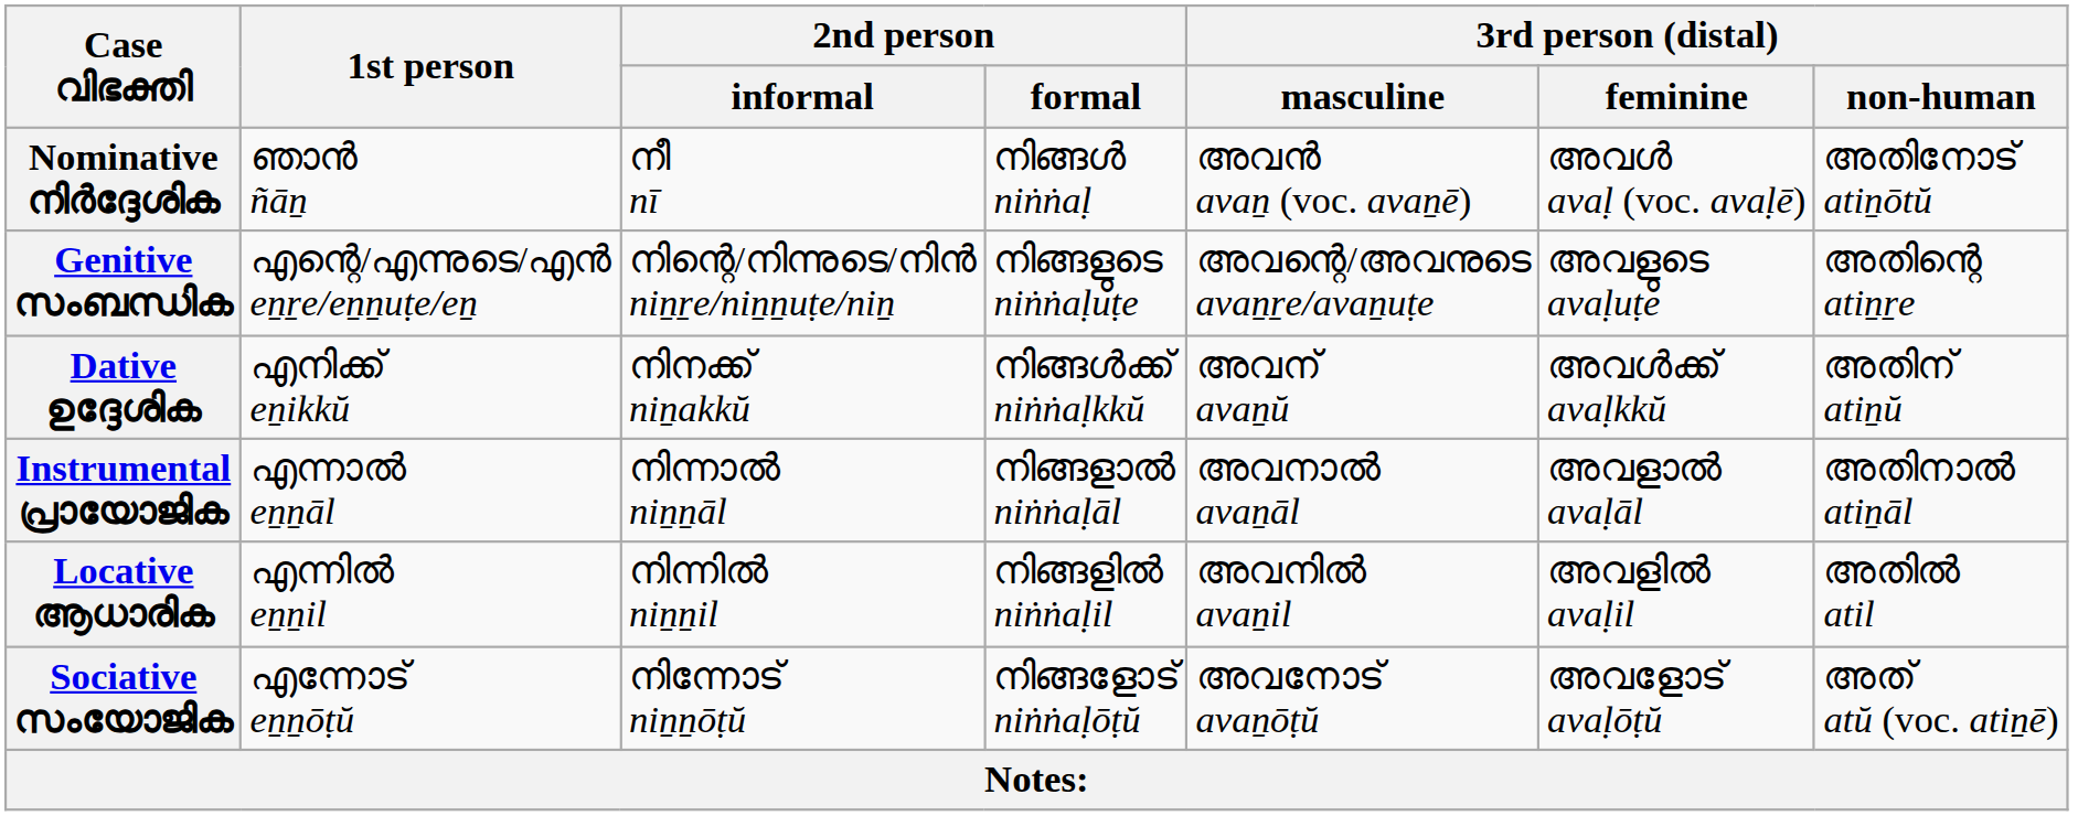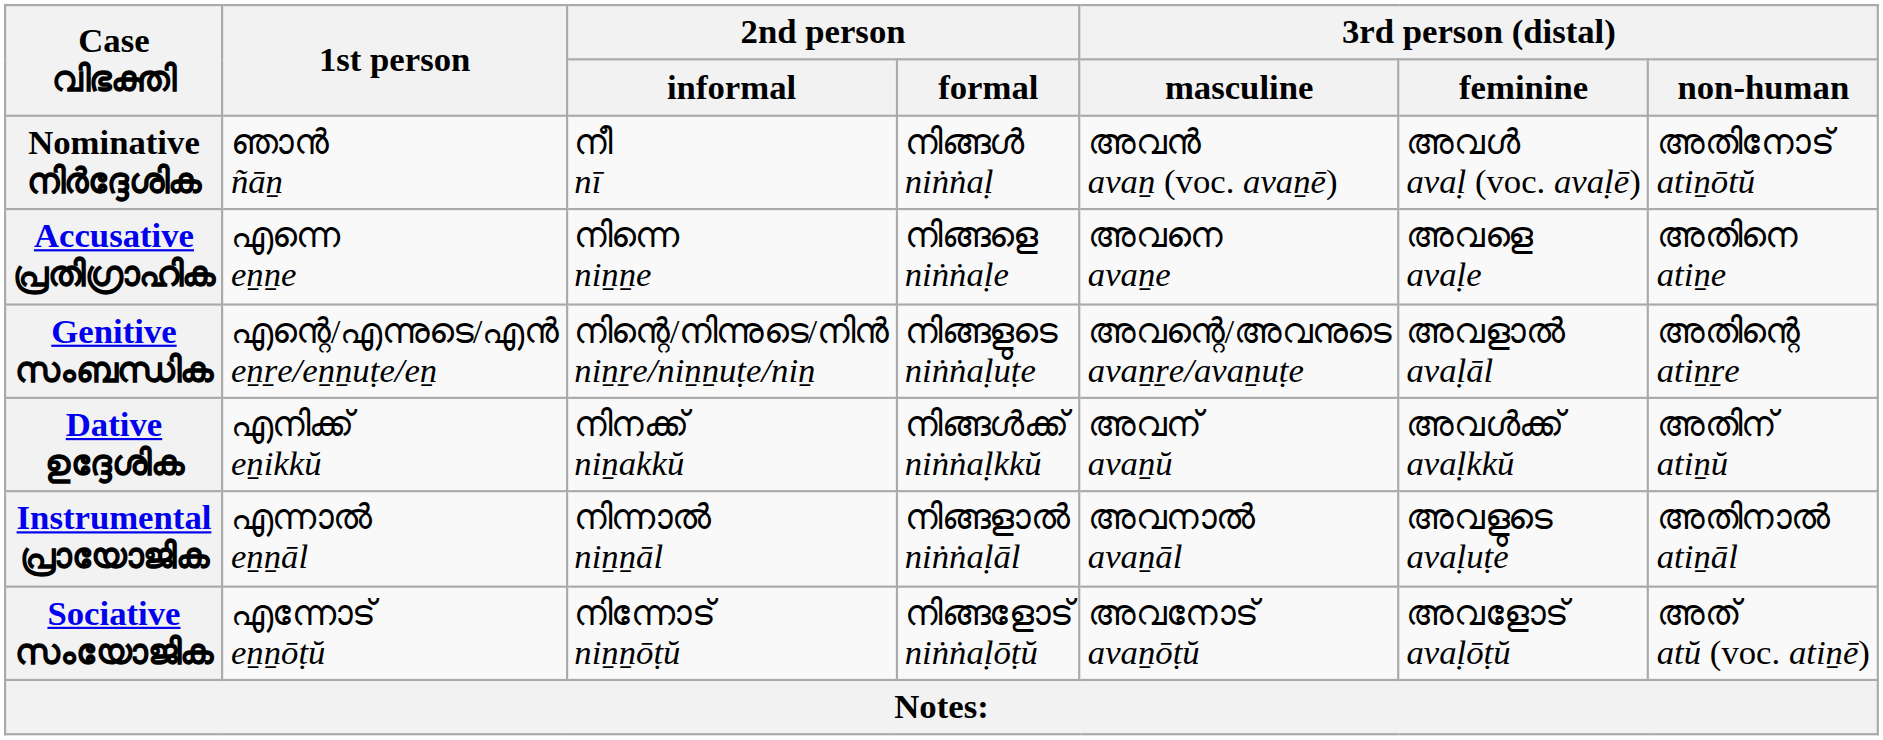+ row: Accusative പ്രതിഗ്രാഹിക | എന്നെ eṉṉe | നിന്നെ niṉṉe | നിങ്ങളെ niṅṅaḷe | അവനെ avaṉe | അവളെ avaḷe | അതിനെ atiṉe
Genitive സംബന്ധിക | 3rd person (distal) / feminine: അവളുടെ avaḷuṭe -> അവളാൽ avaḷāl
Instrumental പ്രായോജിക | 3rd person (distal) / feminine: അവളാൽ avaḷāl -> അവളുടെ avaḷuṭe
- row: Locative ആധാരിക | എന്നിൽ eṉṉil | നിന്നിൽ niṉṉil | നിങ്ങളിൽ niṅṅaḷil | അവനിൽ avaṉil | അവളിൽ avaḷil | അതിൽ atil
